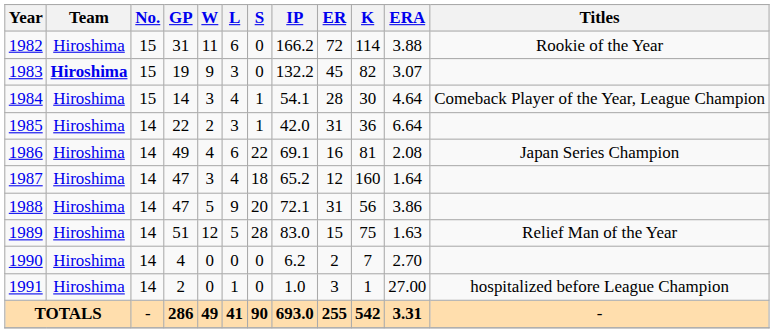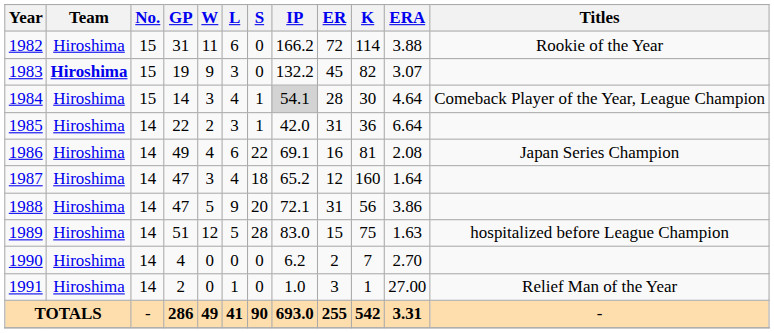1984 | IP: no background -> lightgrey background
1989 | Titles: Relief Man of the Year -> hospitalized before League Champion
1991 | Titles: hospitalized before League Champion -> Relief Man of the Year
